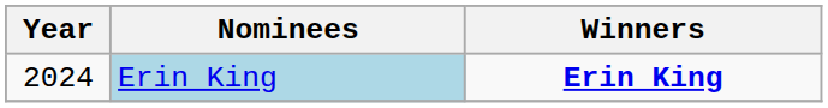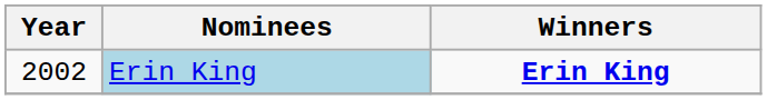row 2 | Year: 2024 -> 2002
